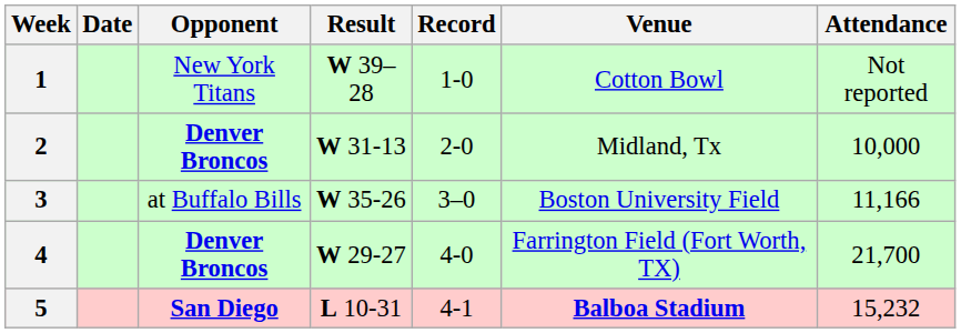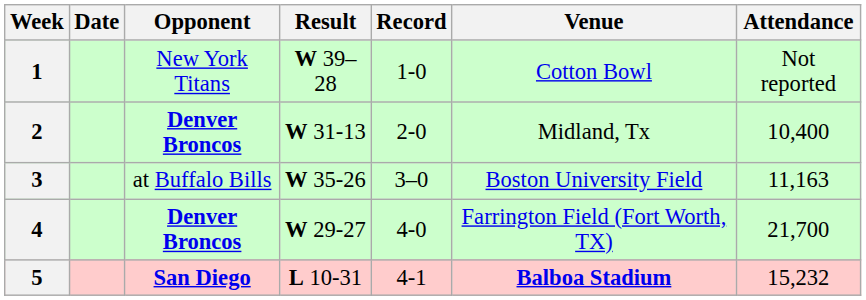2 | Attendance: 10,000 -> 10,400
3 | Attendance: 11,166 -> 11,163
